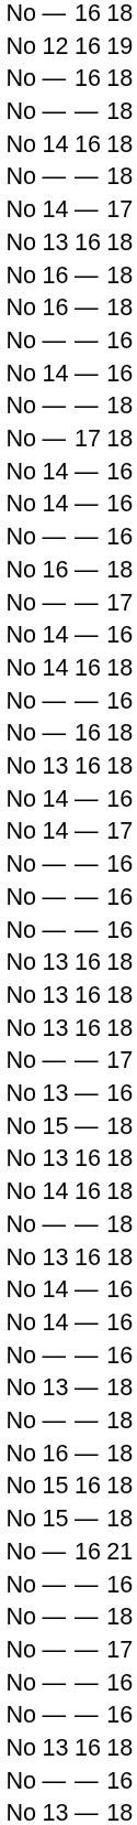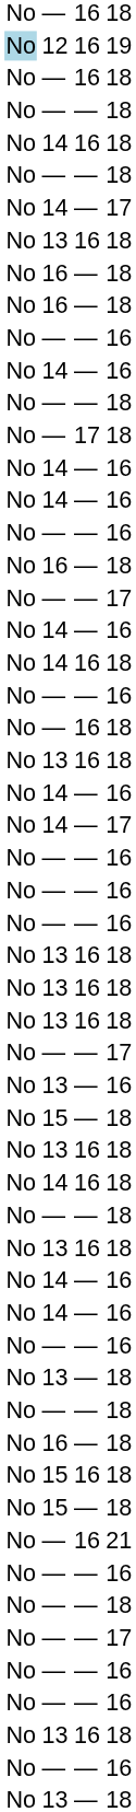12 | column 1: no background -> lightblue background
